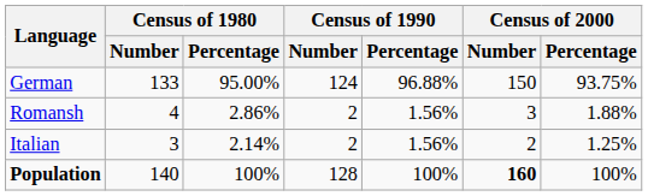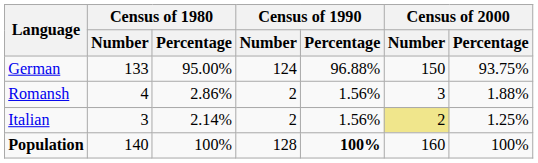Italian | Census of 2000 / Number: no background -> khaki background
Population | Census of 1990 / Percentage: normal -> bold
Population | Census of 2000 / Number: bold -> normal
